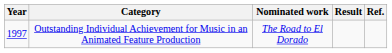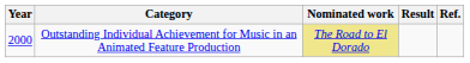row 2 | Year: 1997 -> 2000
row 2 | Nominated work: no background -> khaki background
